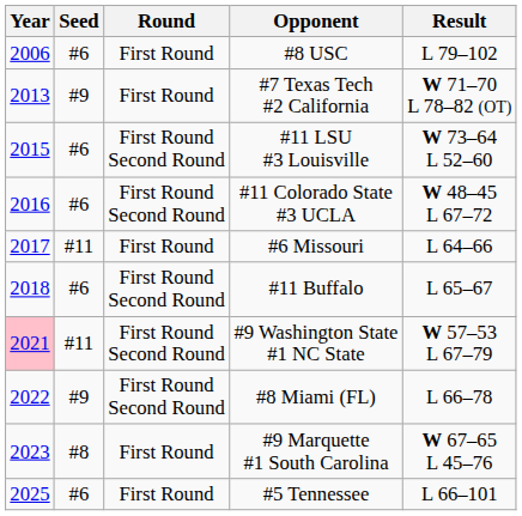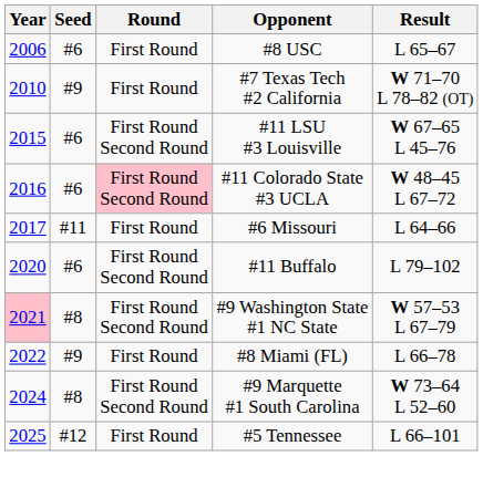#8 USC | Result: L 79–102 -> L 65–67
#7 Texas Tech #2 California | Year: 2013 -> 2010
#11 LSU #3 Louisville | Result: W 73–64 L 52–60 -> W 67–65 L 45–76
#11 Colorado State #3 UCLA | Round: no background -> pink background
#11 Buffalo | Year: 2018 -> 2020
#11 Buffalo | Result: L 65–67 -> L 79–102
#9 Washington State #1 NC State | Seed: #11 -> #8
#8 Miami (FL) | Round: First Round Second Round -> First Round
#9 Marquette #1 South Carolina | Year: 2023 -> 2024
#9 Marquette #1 South Carolina | Round: First Round -> First Round Second Round
#9 Marquette #1 South Carolina | Result: W 67–65 L 45–76 -> W 73–64 L 52–60
#5 Tennessee | Seed: #6 -> #12
